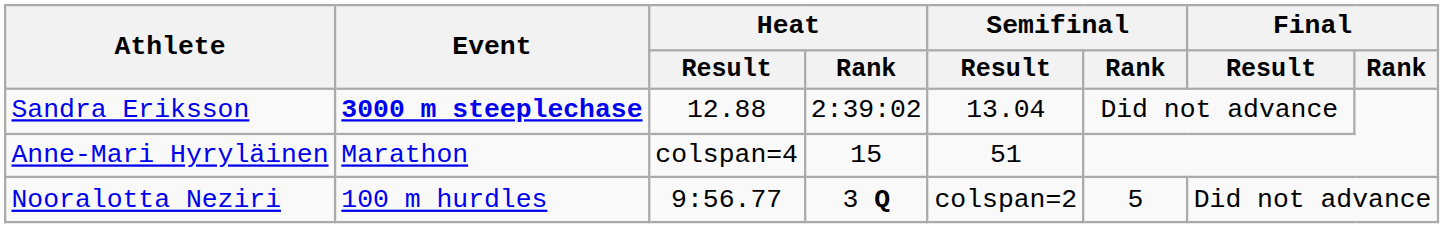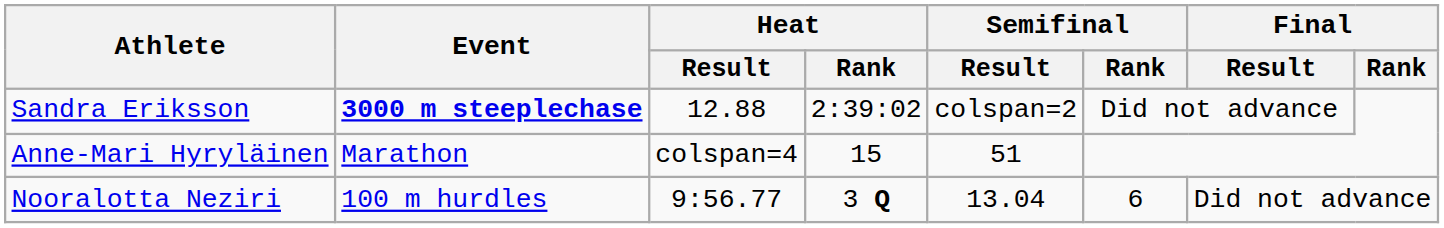Sandra Eriksson | Semifinal / Result: 13.04 -> colspan=2
Nooralotta Neziri | Semifinal / Result: colspan=2 -> 13.04
Nooralotta Neziri | Semifinal / Rank: 5 -> 6
